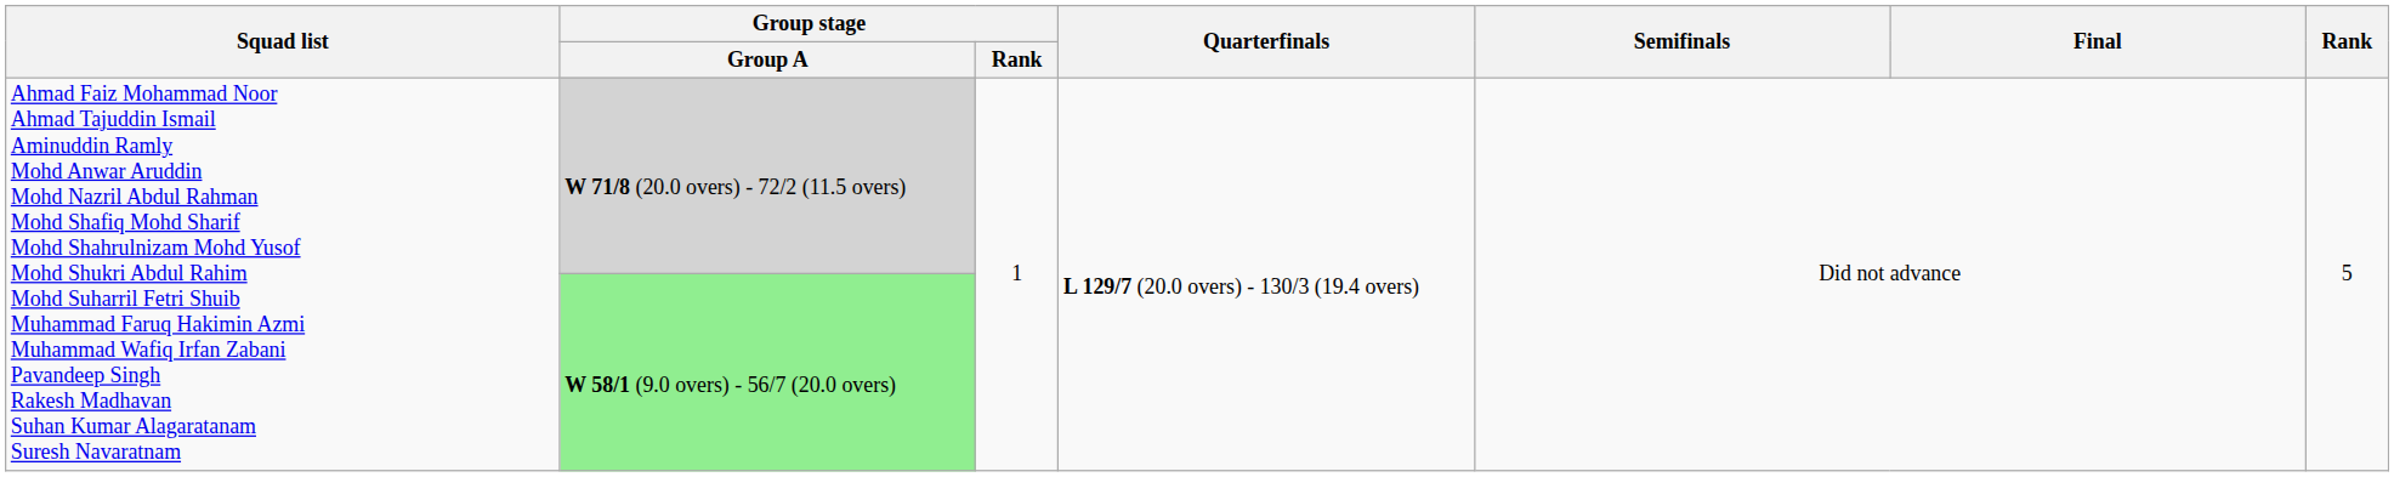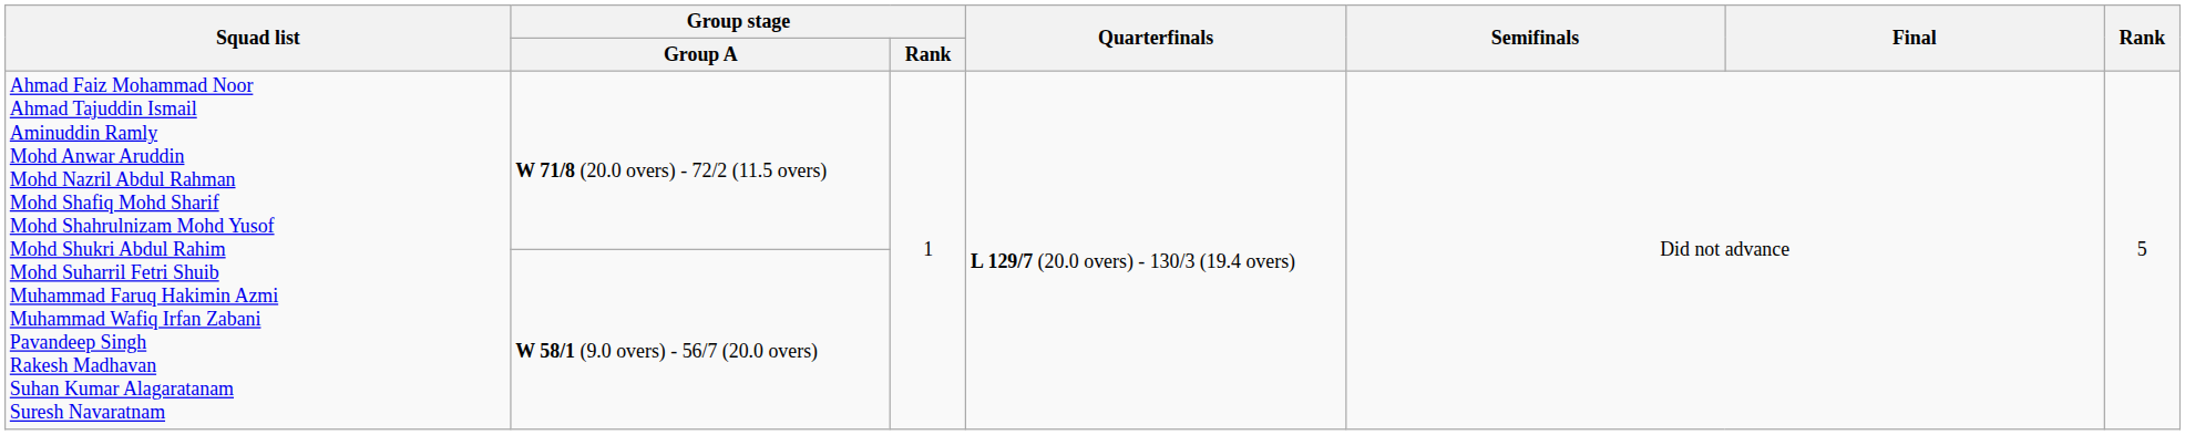W 71/8 (20.0 overs) - 72/2 (11.5 overs) | Group stage / Group A: lightgrey background -> no background
W 58/1 (9.0 overs) - 56/7 (20.0 overs) | Group stage / Group A: lightgreen background -> no background
